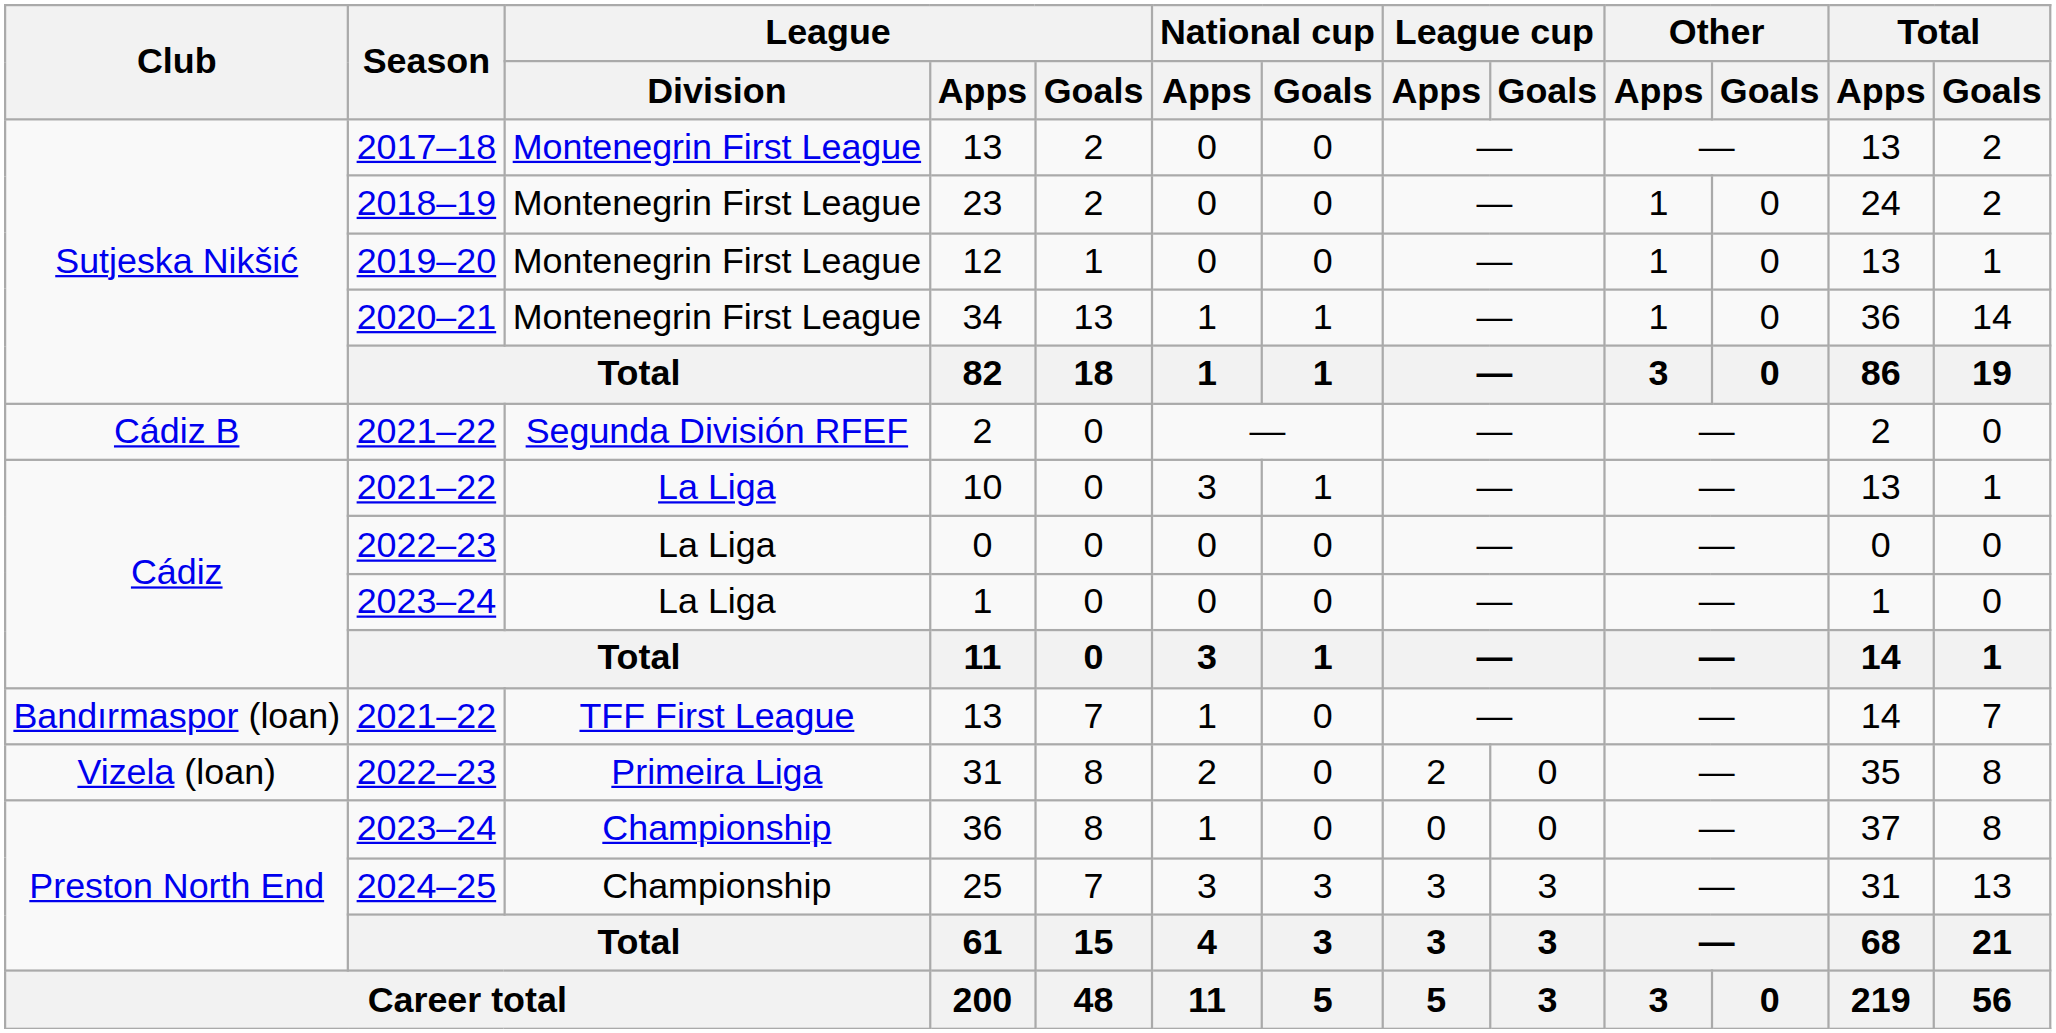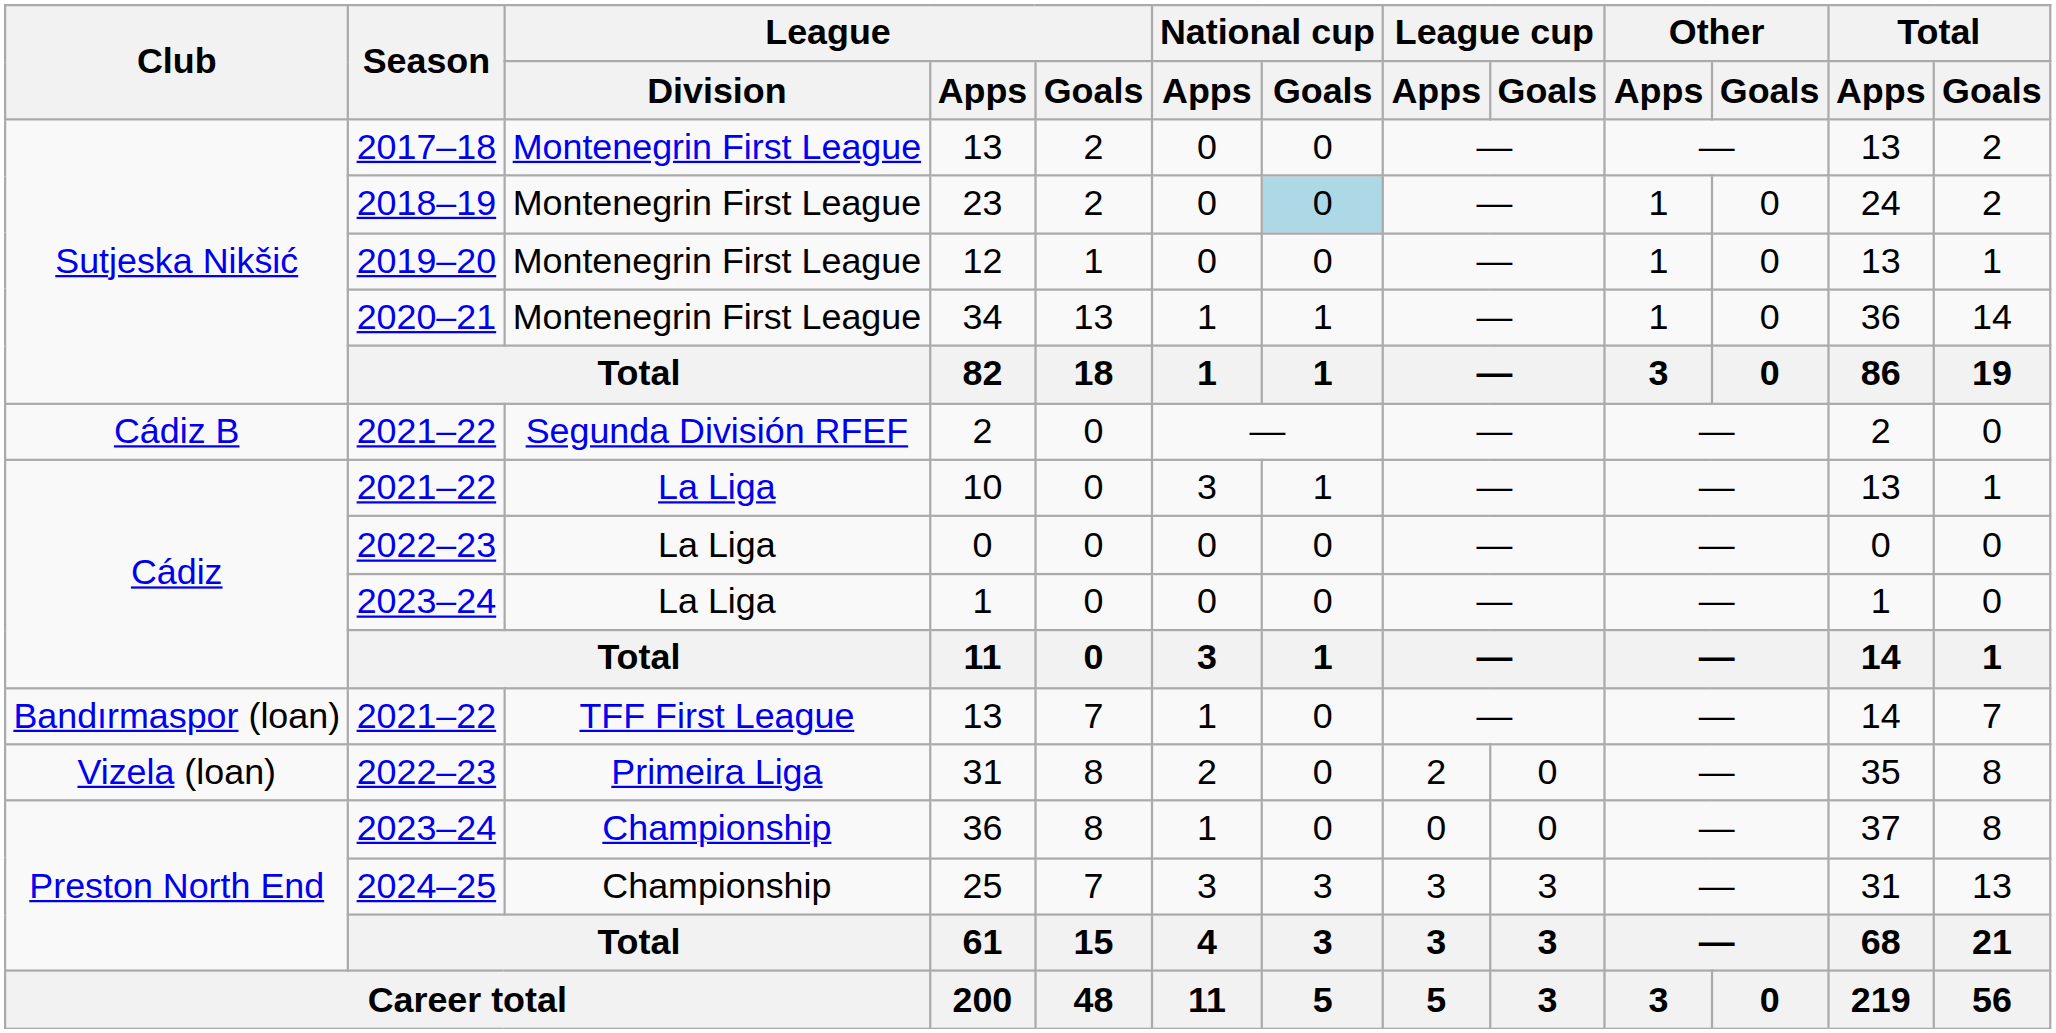23 | National cup / Goals: no background -> lightblue background
